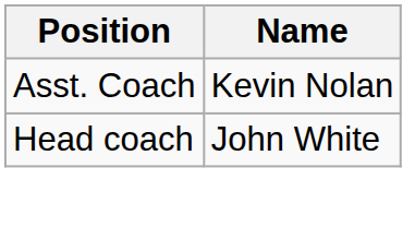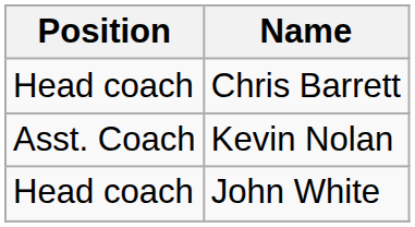+ row: Head coach | Chris Barrett
